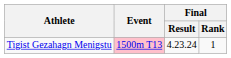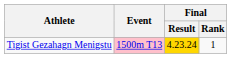Tigist Gezahagn Menigstu | Final / Result: no background -> gold background
